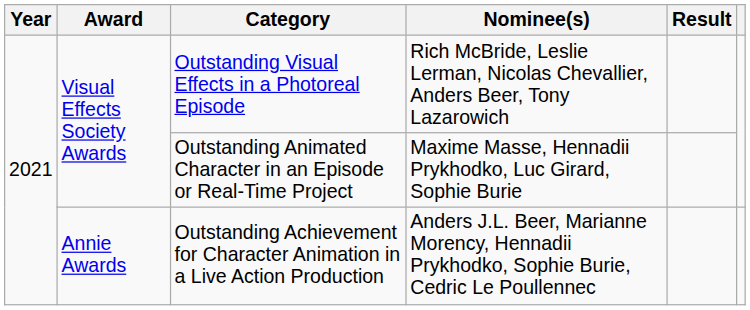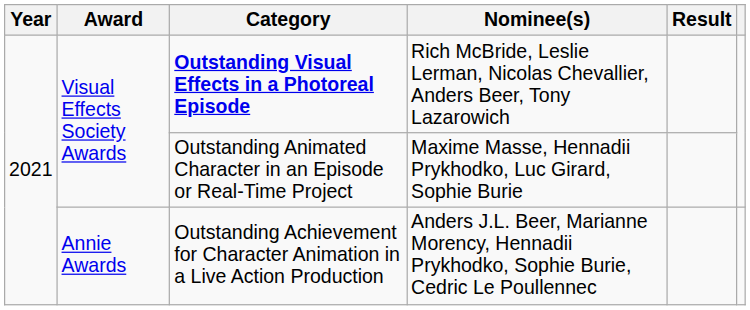Outstanding Visual Effects in a Photoreal Episode | Category: normal -> bold
